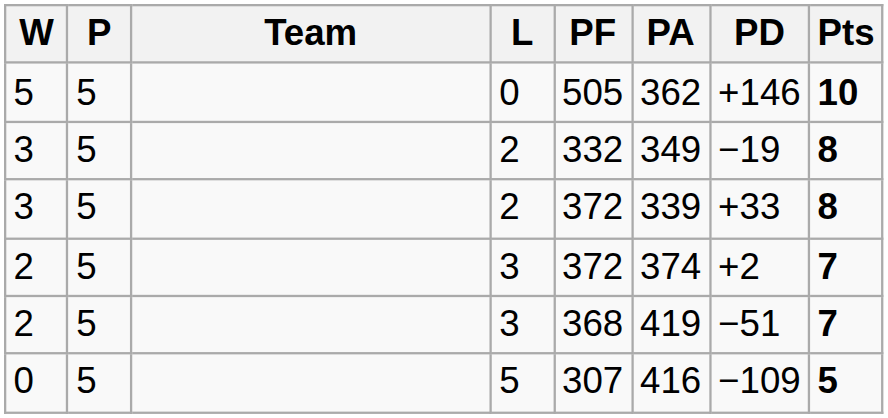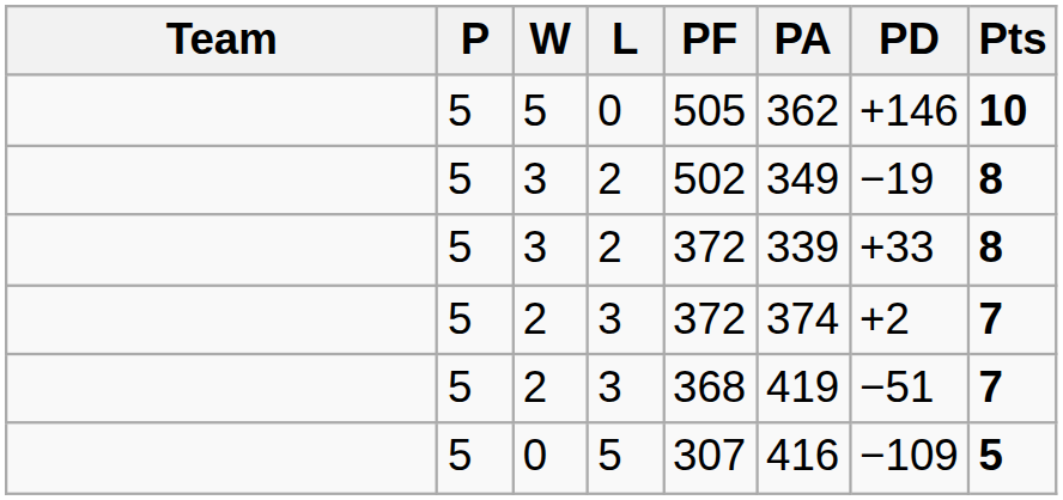columns swapped: Team <-> W
row 3 | PF: 332 -> 502
